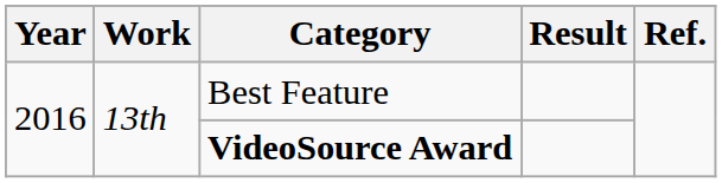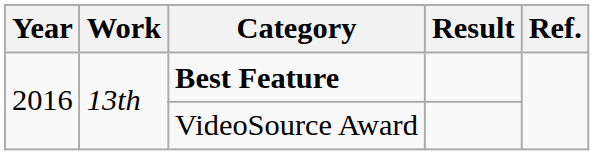Best Feature | Category: normal -> bold
VideoSource Award | Category: bold -> normal
